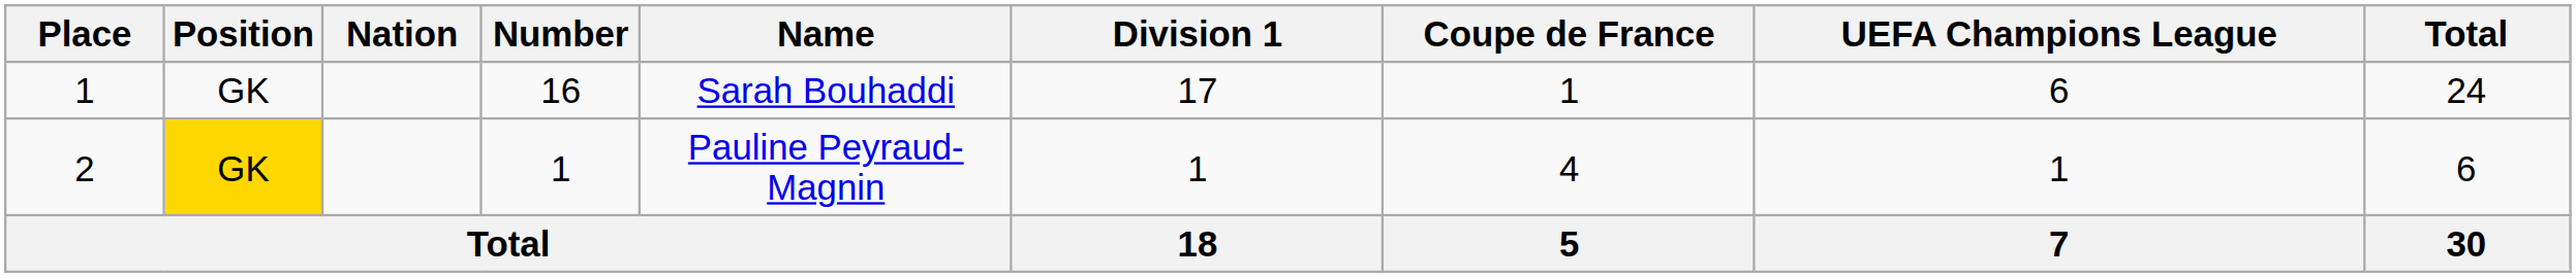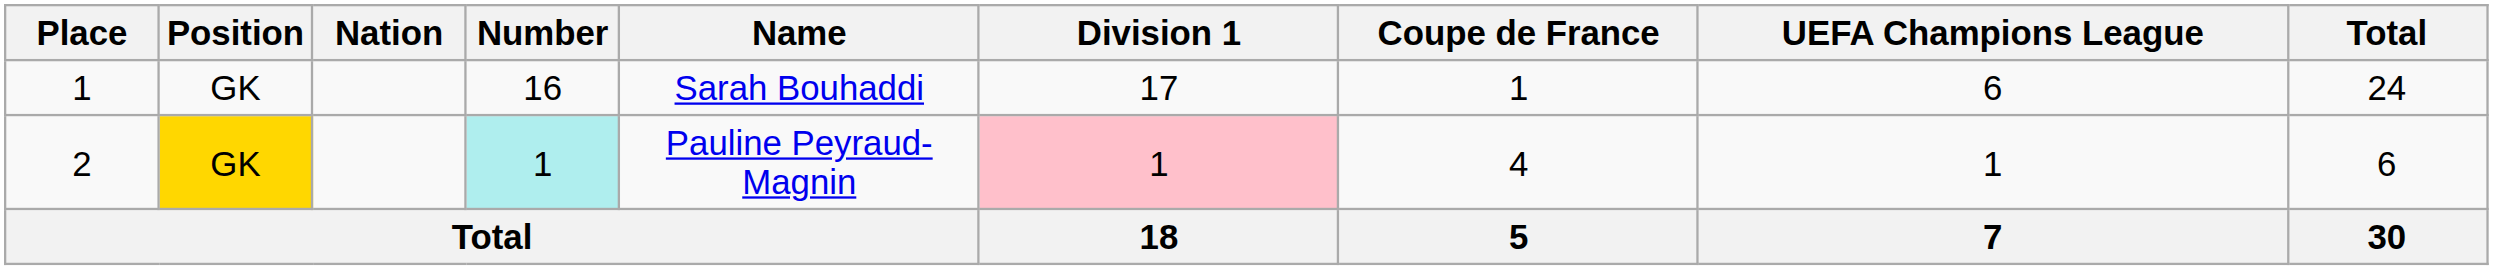2 | Number: no background -> paleturquoise background
2 | Division 1: no background -> pink background
